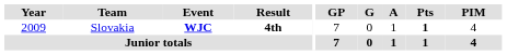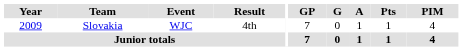Slovakia | Event: bold -> normal
Slovakia | Result: bold -> normal
Slovakia | Pts: bold -> normal
